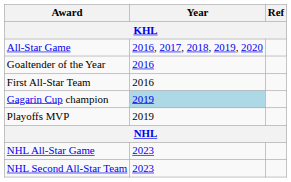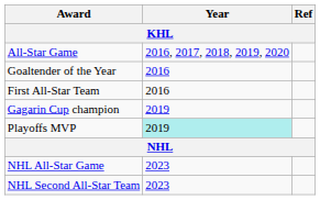Gagarin Cup champion | Year: lightblue background -> no background
Playoffs MVP | Year: no background -> paleturquoise background
